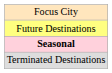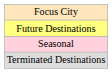row 3 | column 1: bold -> normal
